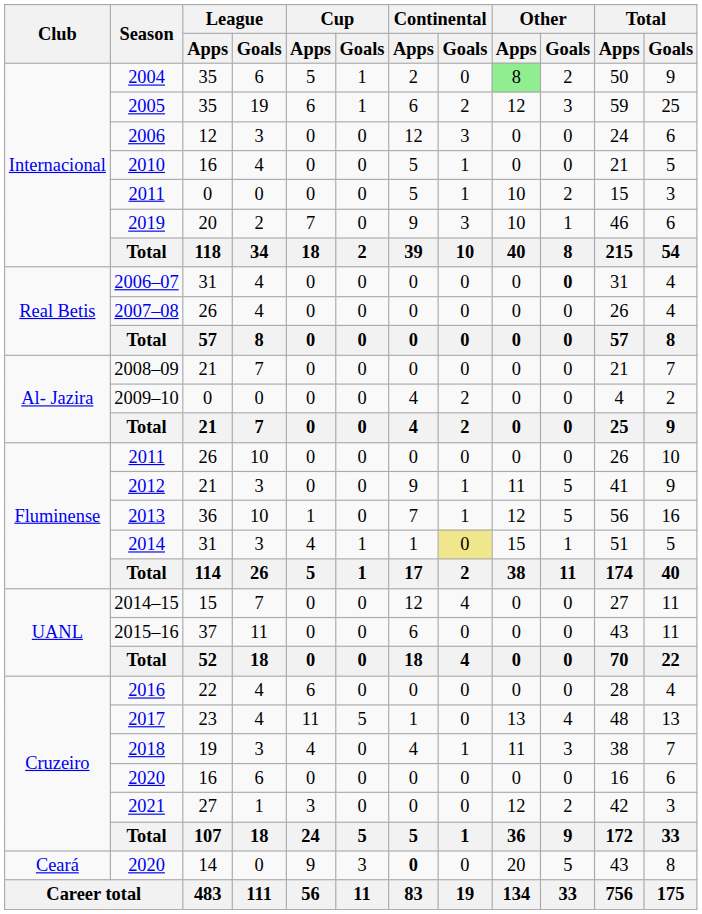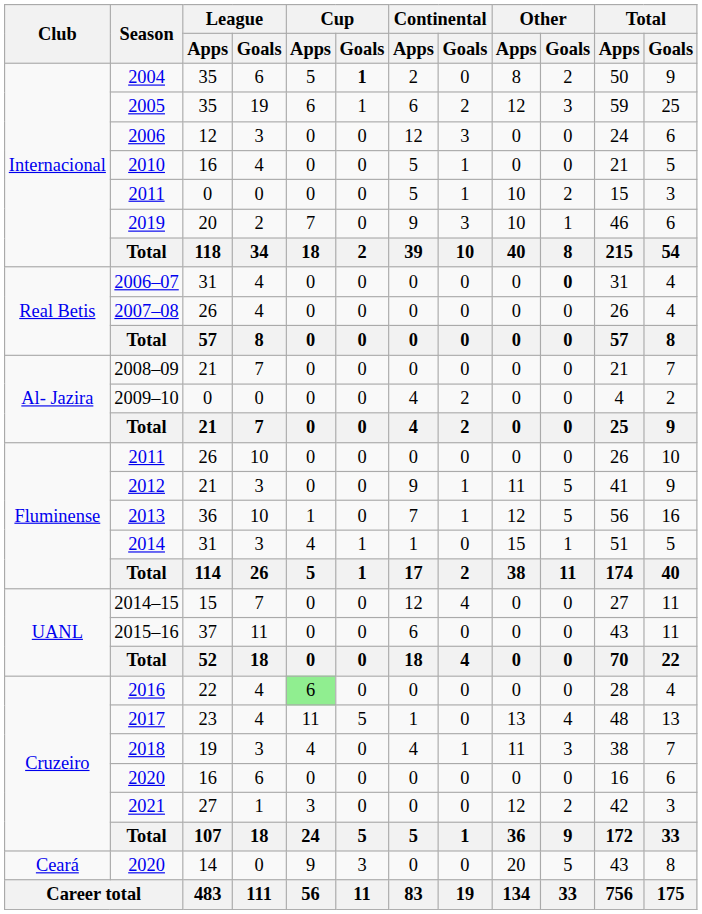2004 | Cup / Goals: normal -> bold
2004 | Other / Apps: lightgreen background -> no background
2014 | Continental / Goals: khaki background -> no background
2016 | Cup / Apps: no background -> lightgreen background
2020 / 14 | Continental / Apps: bold -> normal
